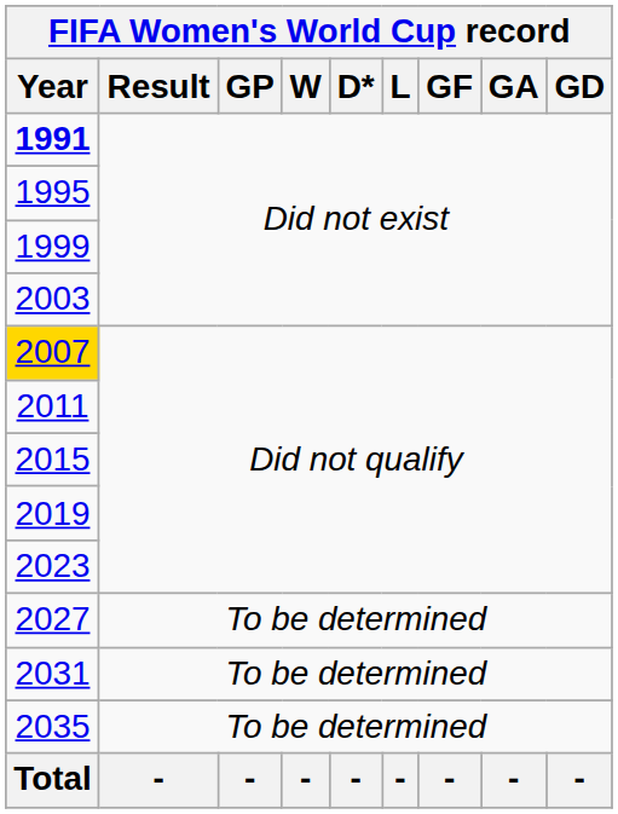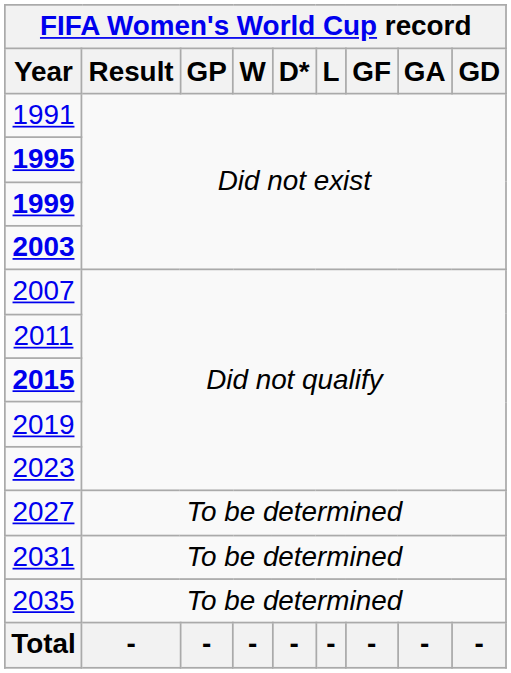1991 | Year: bold -> normal
1995 | Year: normal -> bold
1999 | Year: normal -> bold
2003 | Year: normal -> bold
2007 | Year: gold background -> no background
2015 | Year: normal -> bold
